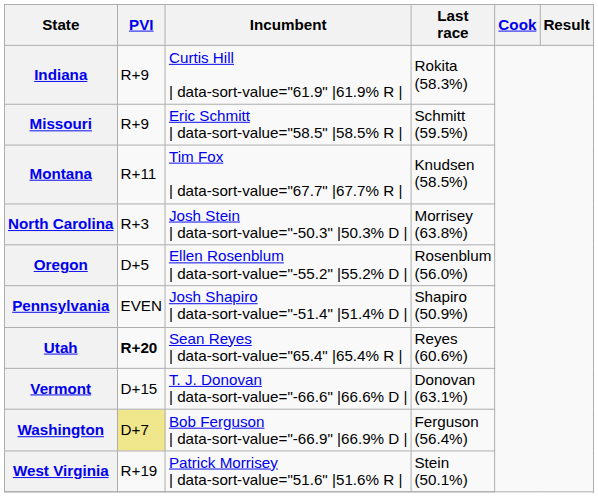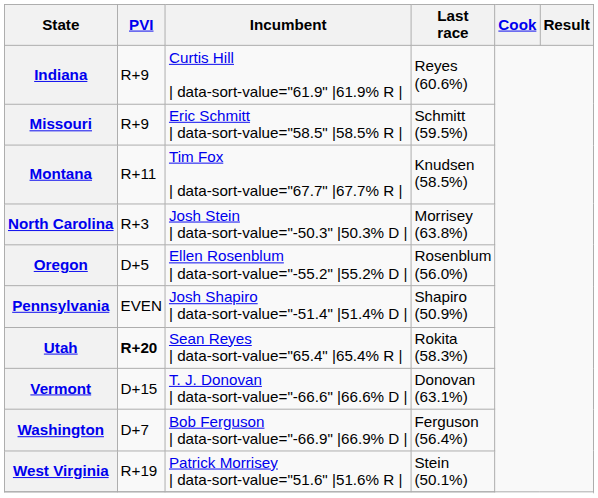Indiana | Last race: Rokita (58.3%) -> Reyes (60.6%)
Utah | Last race: Reyes (60.6%) -> Rokita (58.3%)
Washington | PVI: khaki background -> no background
